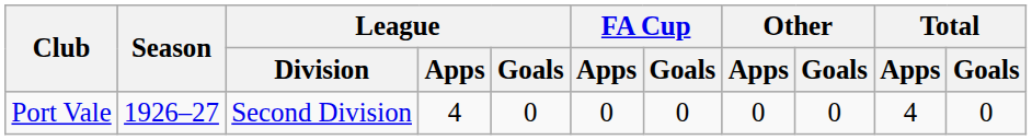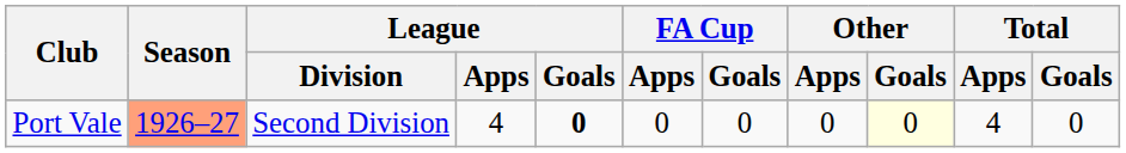Port Vale | Season: no background -> lightsalmon background
Port Vale | League / Goals: normal -> bold
Port Vale | Other / Goals: no background -> lightyellow background
